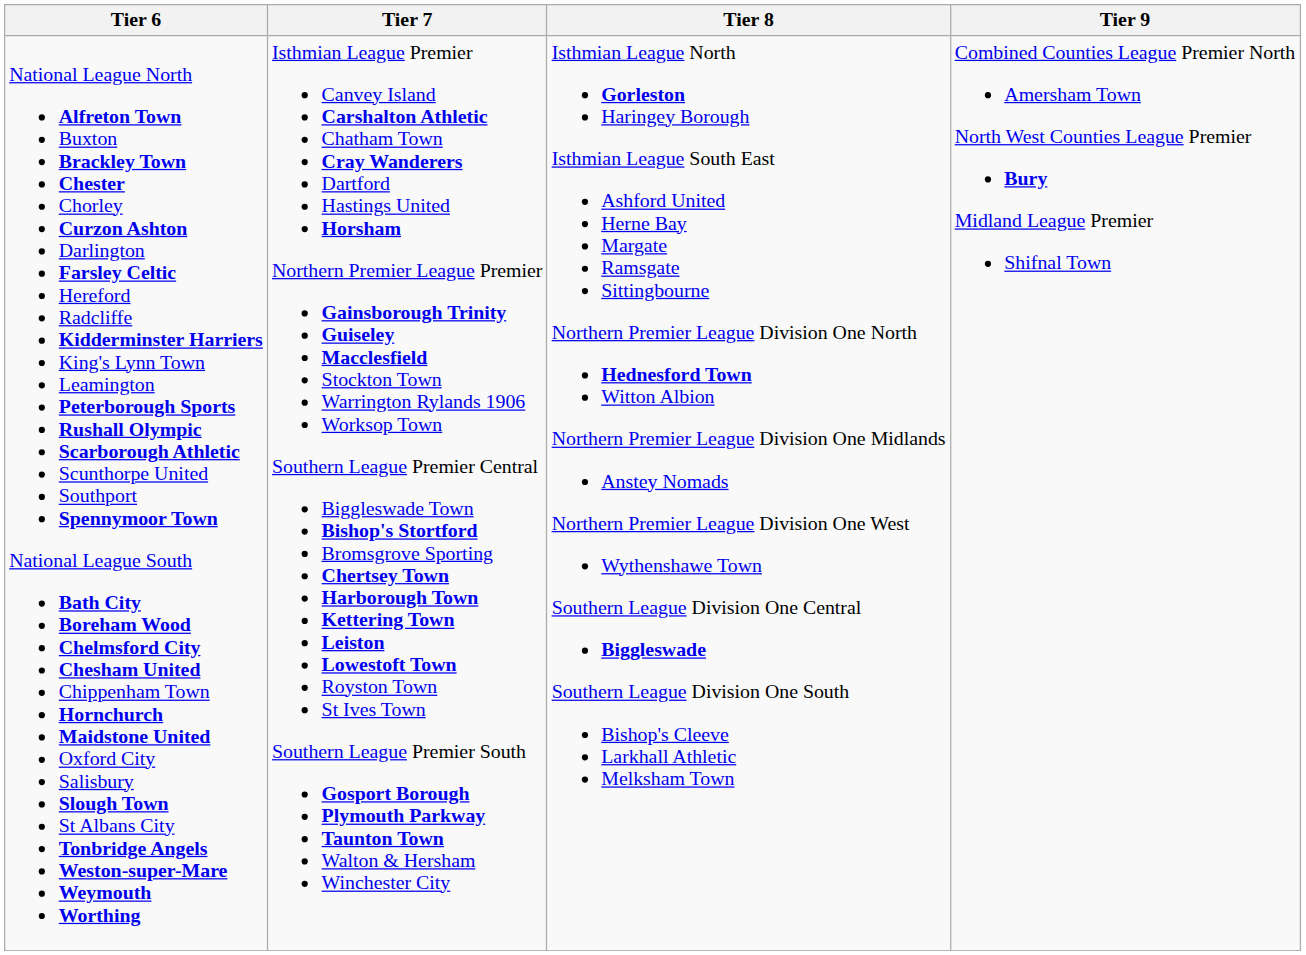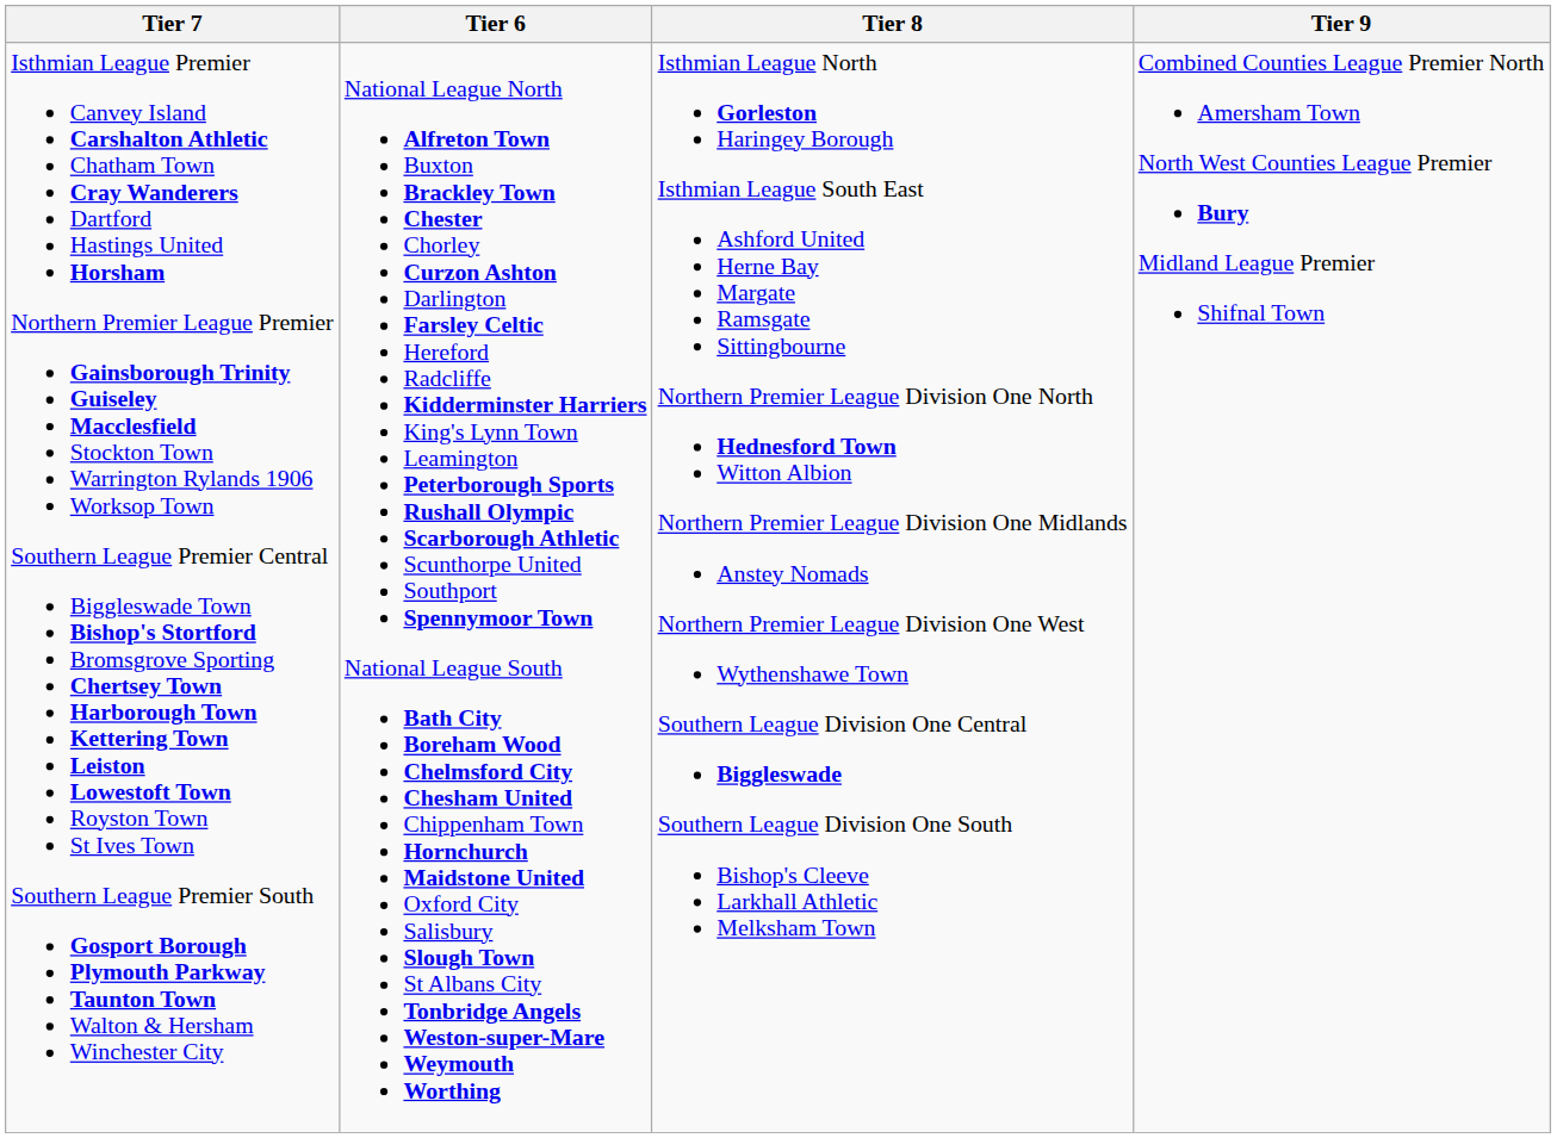columns swapped: Tier 6 <-> Tier 7
